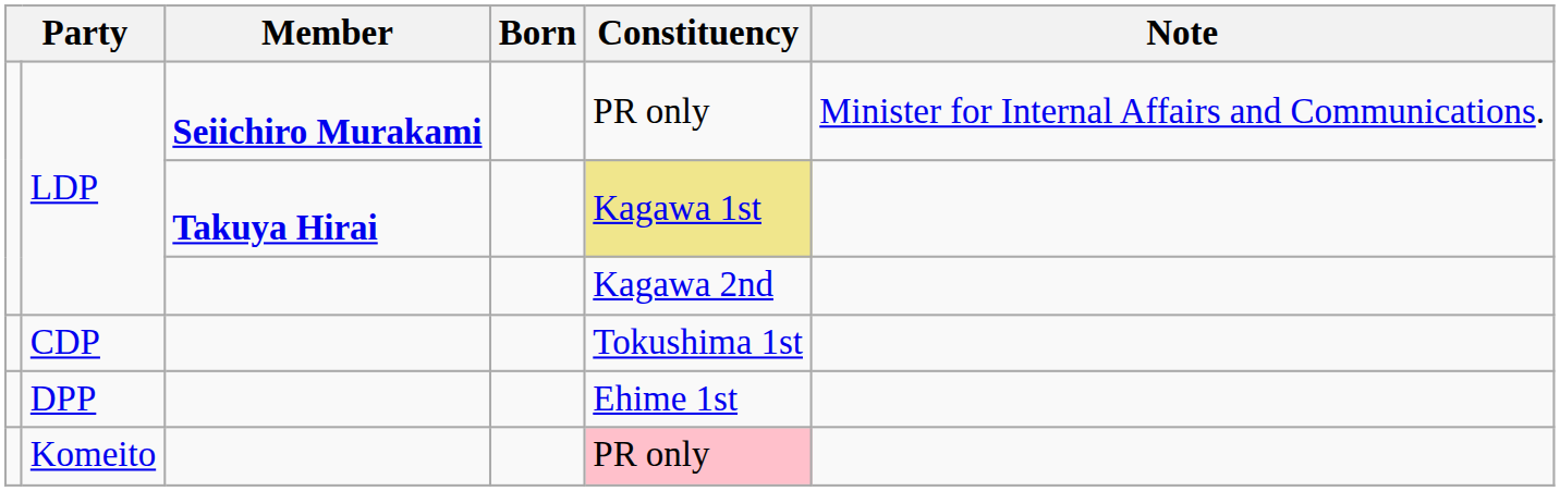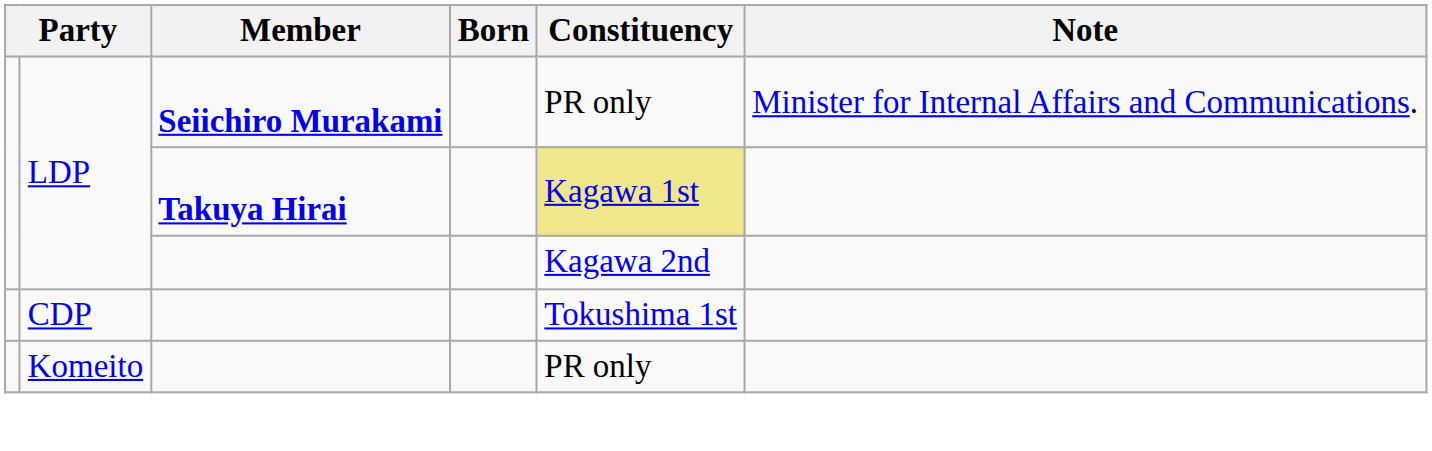- row: DPP | Ehime 1st
Komeito | Constituency: pink background -> no background
